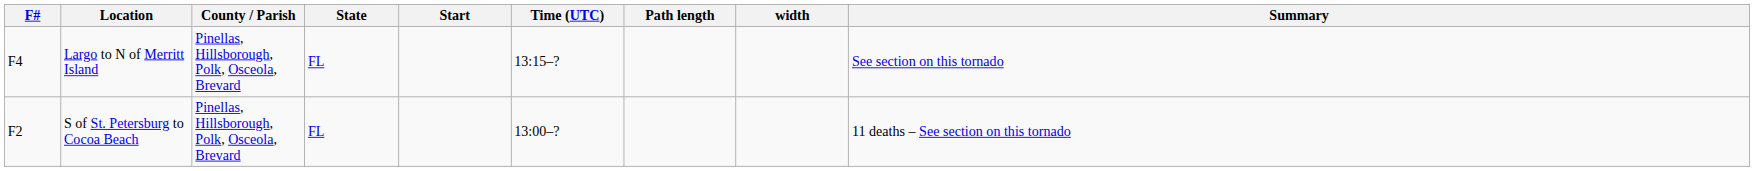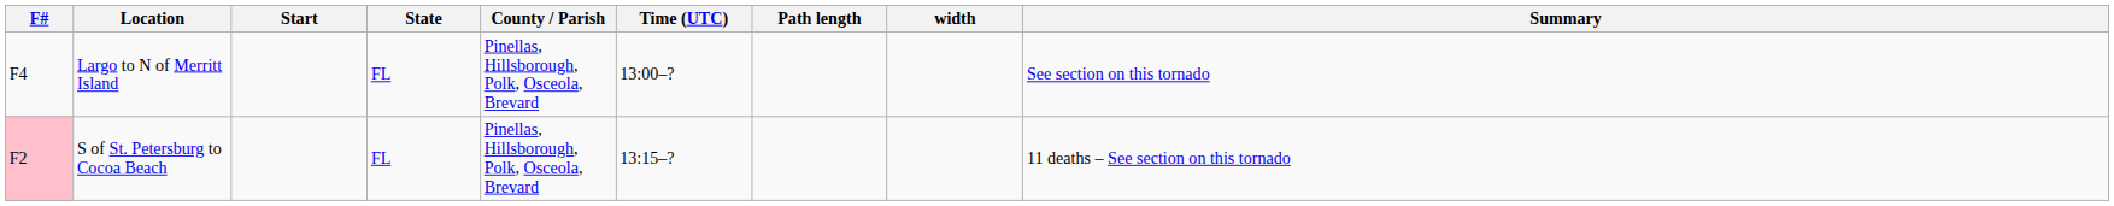columns swapped: County / Parish <-> Start
Largo to N of Merritt Island | Time (UTC): 13:15–? -> 13:00–?
S of St. Petersburg to Cocoa Beach | F#: no background -> pink background
S of St. Petersburg to Cocoa Beach | Time (UTC): 13:00–? -> 13:15–?
